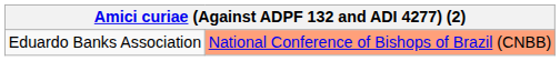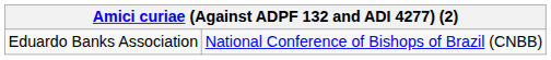Eduardo Banks Association | column 2: lightsalmon background -> no background
